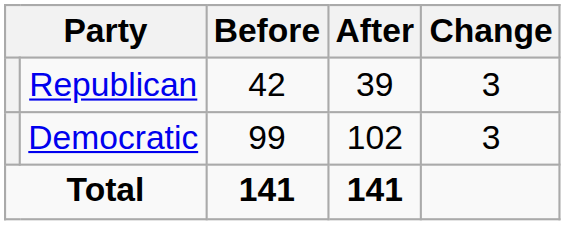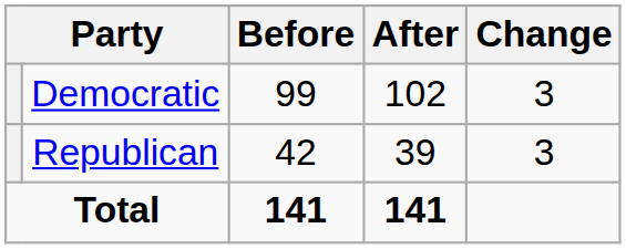rows swapped: Democratic <-> Republican
